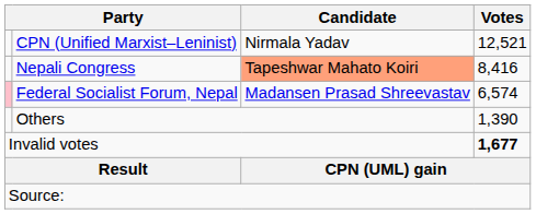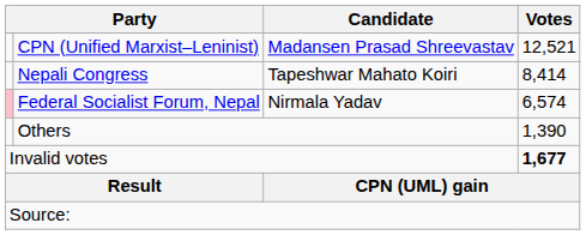CPN (Unified Marxist–Leninist) | Candidate: Nirmala Yadav -> Madansen Prasad Shreevastav
Nepali Congress | Candidate: lightsalmon background -> no background
Nepali Congress | Votes: 8,416 -> 8,414
Federal Socialist Forum, Nepal | Candidate: Madansen Prasad Shreevastav -> Nirmala Yadav
